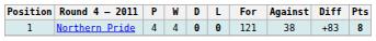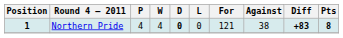Northern Pride | Position: normal -> bold
Northern Pride | L: bold -> normal
Northern Pride | Diff: normal -> bold
